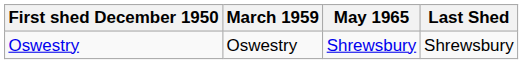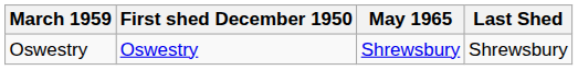columns swapped: First shed December 1950 <-> March 1959
